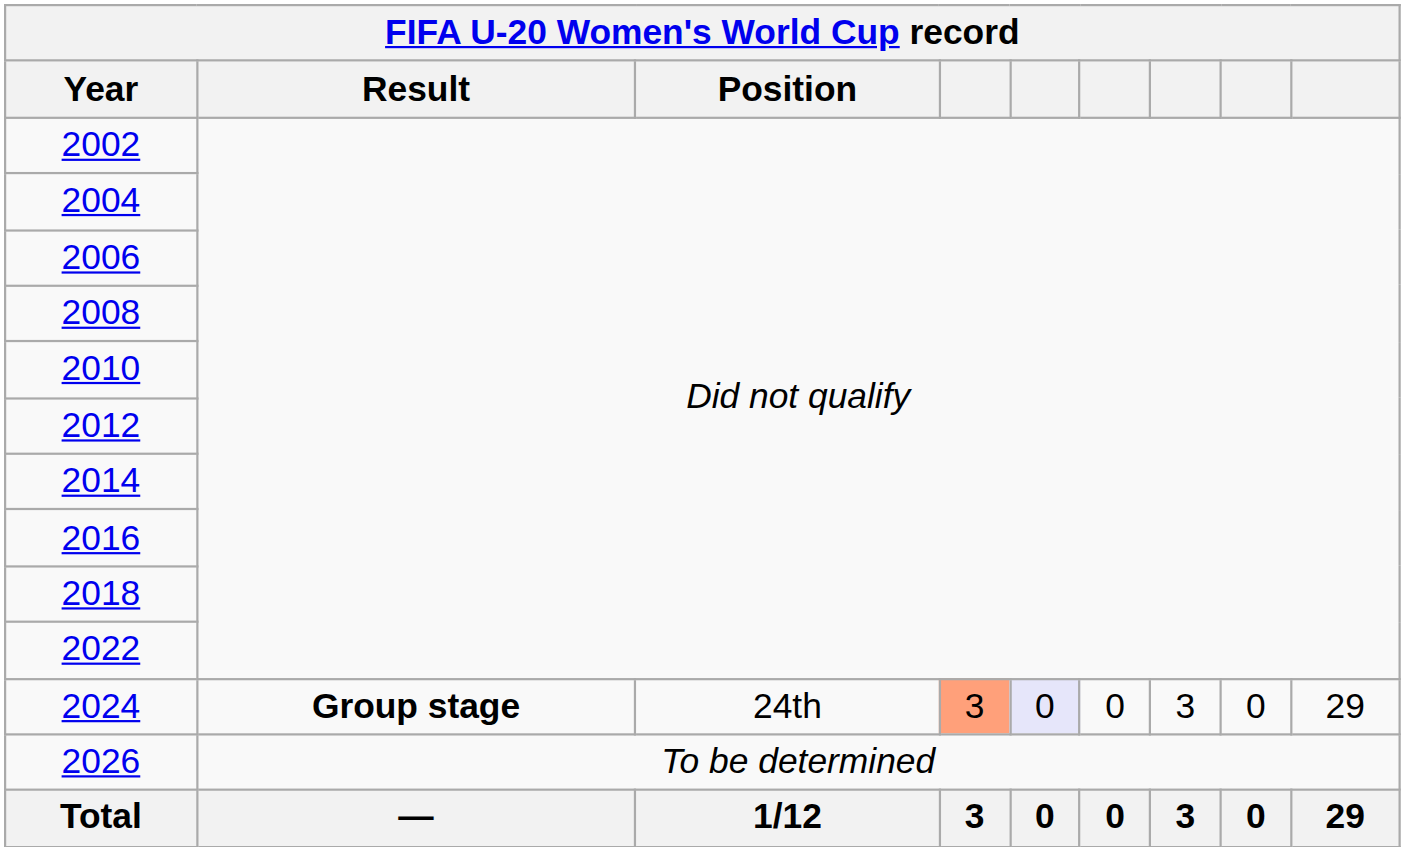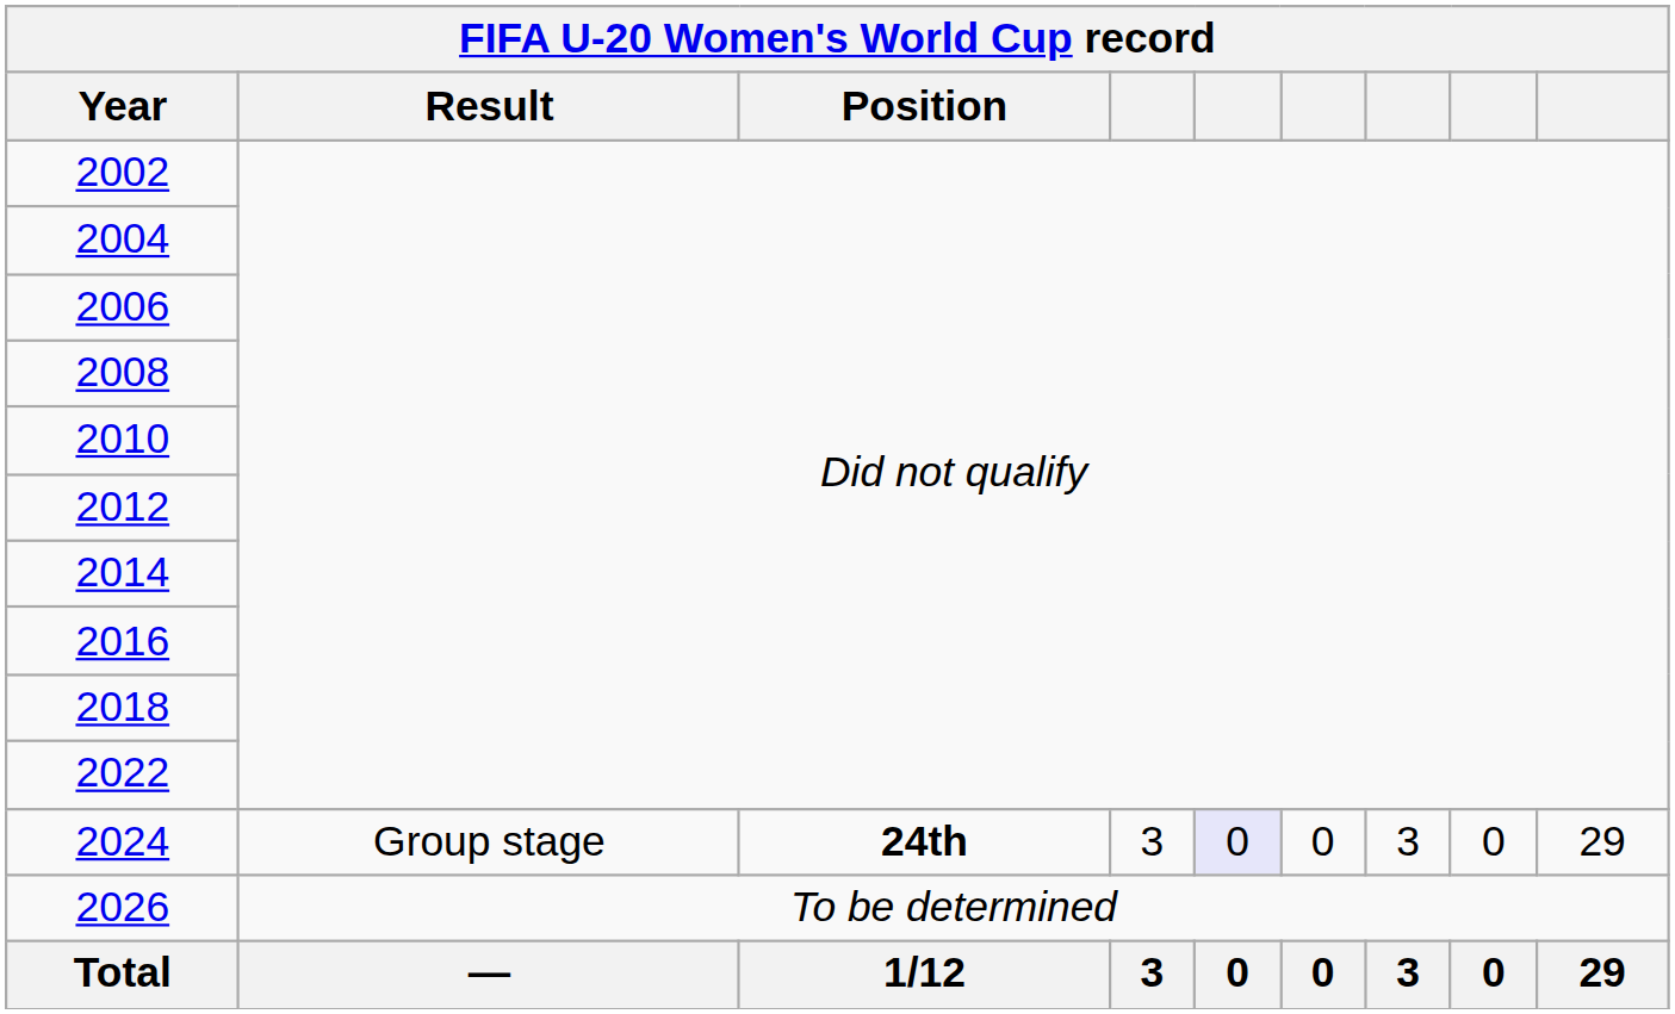2024 | Result: bold -> normal
2024 | Position: normal -> bold
2024 | column 4: lightsalmon background -> no background
